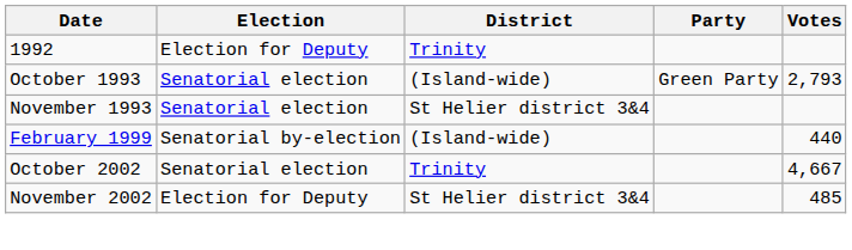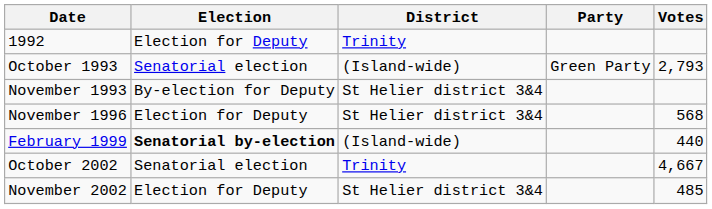November 1993 | Election: Senatorial election -> By-election for Deputy
+ row: November 1996 | Election for Deputy | St Helier district 3&4 | 568
February 1999 | Election: normal -> bold
